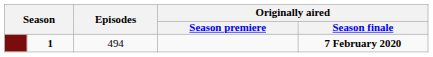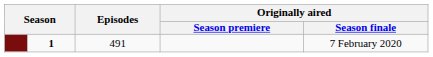row 3 | Episodes: 494 -> 491
row 3 | Originally aired / Season finale: bold -> normal
